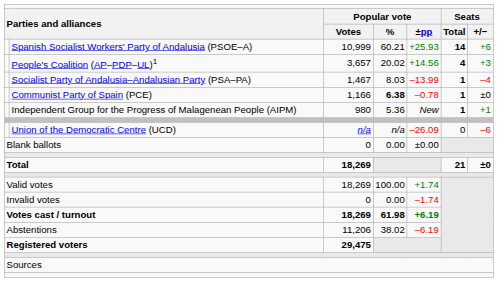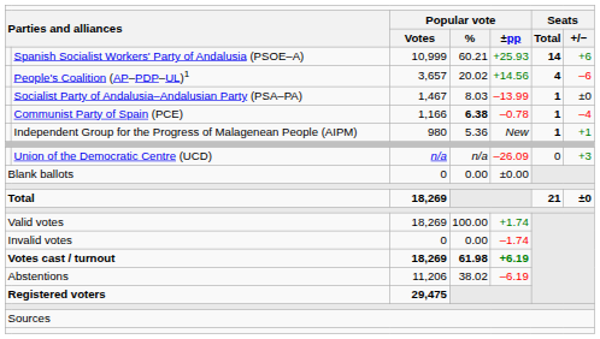People's Coalition (AP–PDP–UL)1 | column 7: +3 -> –6
Socialist Party of Andalusia–Andalusian Party (PSA–PA) | column 7: –4 -> ±0
Communist Party of Spain (PCE) | column 7: ±0 -> –4
Union of the Democratic Centre (UCD) | column 7: –6 -> +3
